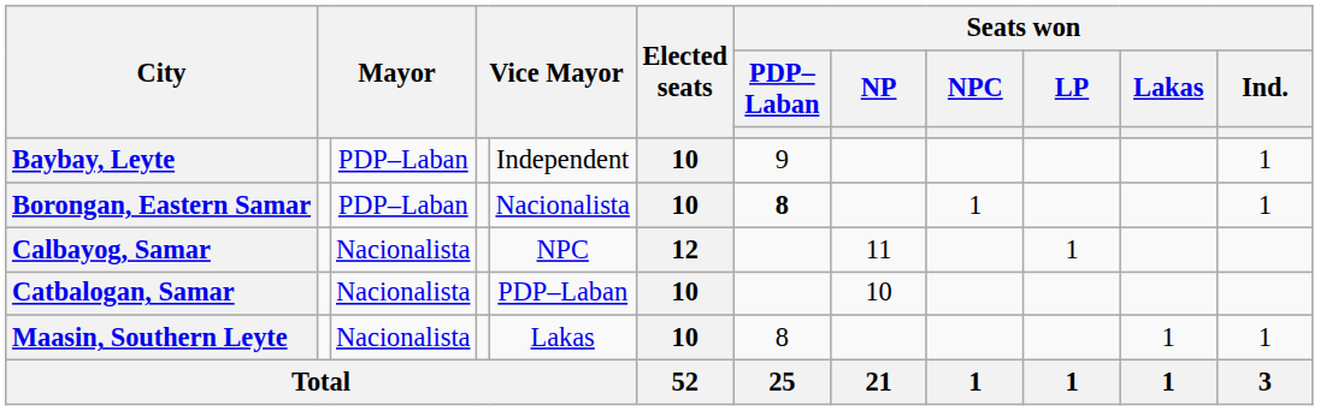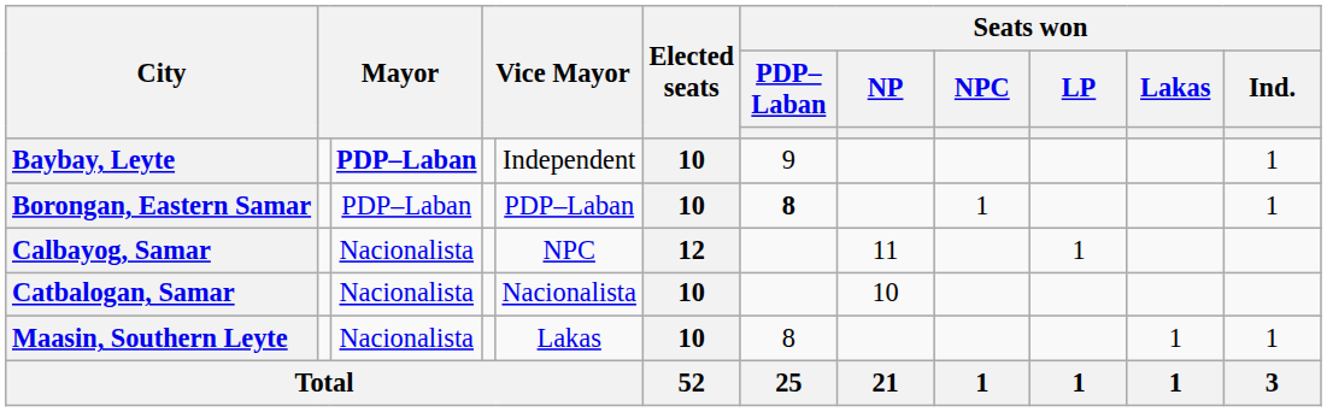Baybay, Leyte | column 3: normal -> bold
Borongan, Eastern Samar | column 5: Nacionalista -> PDP–Laban
Catbalogan, Samar | column 5: PDP–Laban -> Nacionalista
